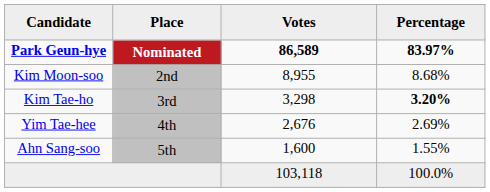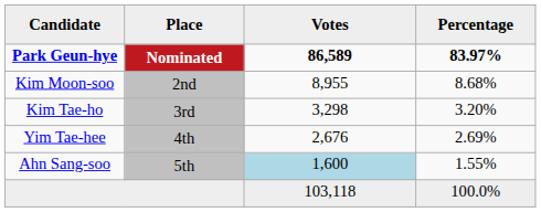Kim Tae-ho | Percentage: bold -> normal
Ahn Sang-soo | Votes: no background -> lightblue background
